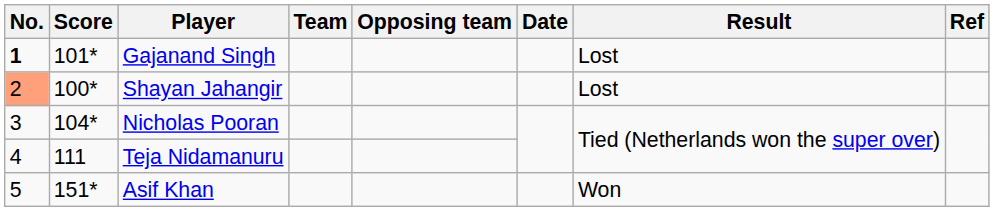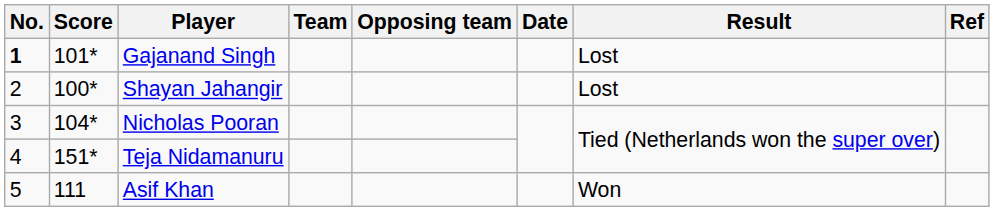Shayan Jahangir | No.: lightsalmon background -> no background
Teja Nidamanuru | Score: 111 -> 151*
Asif Khan | Score: 151* -> 111
